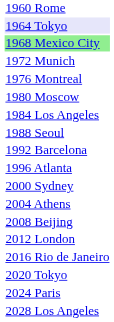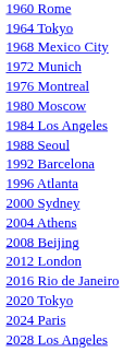1964 Tokyo | column 1: lavender background -> no background
1968 Mexico City | column 1: lightgreen background -> no background
